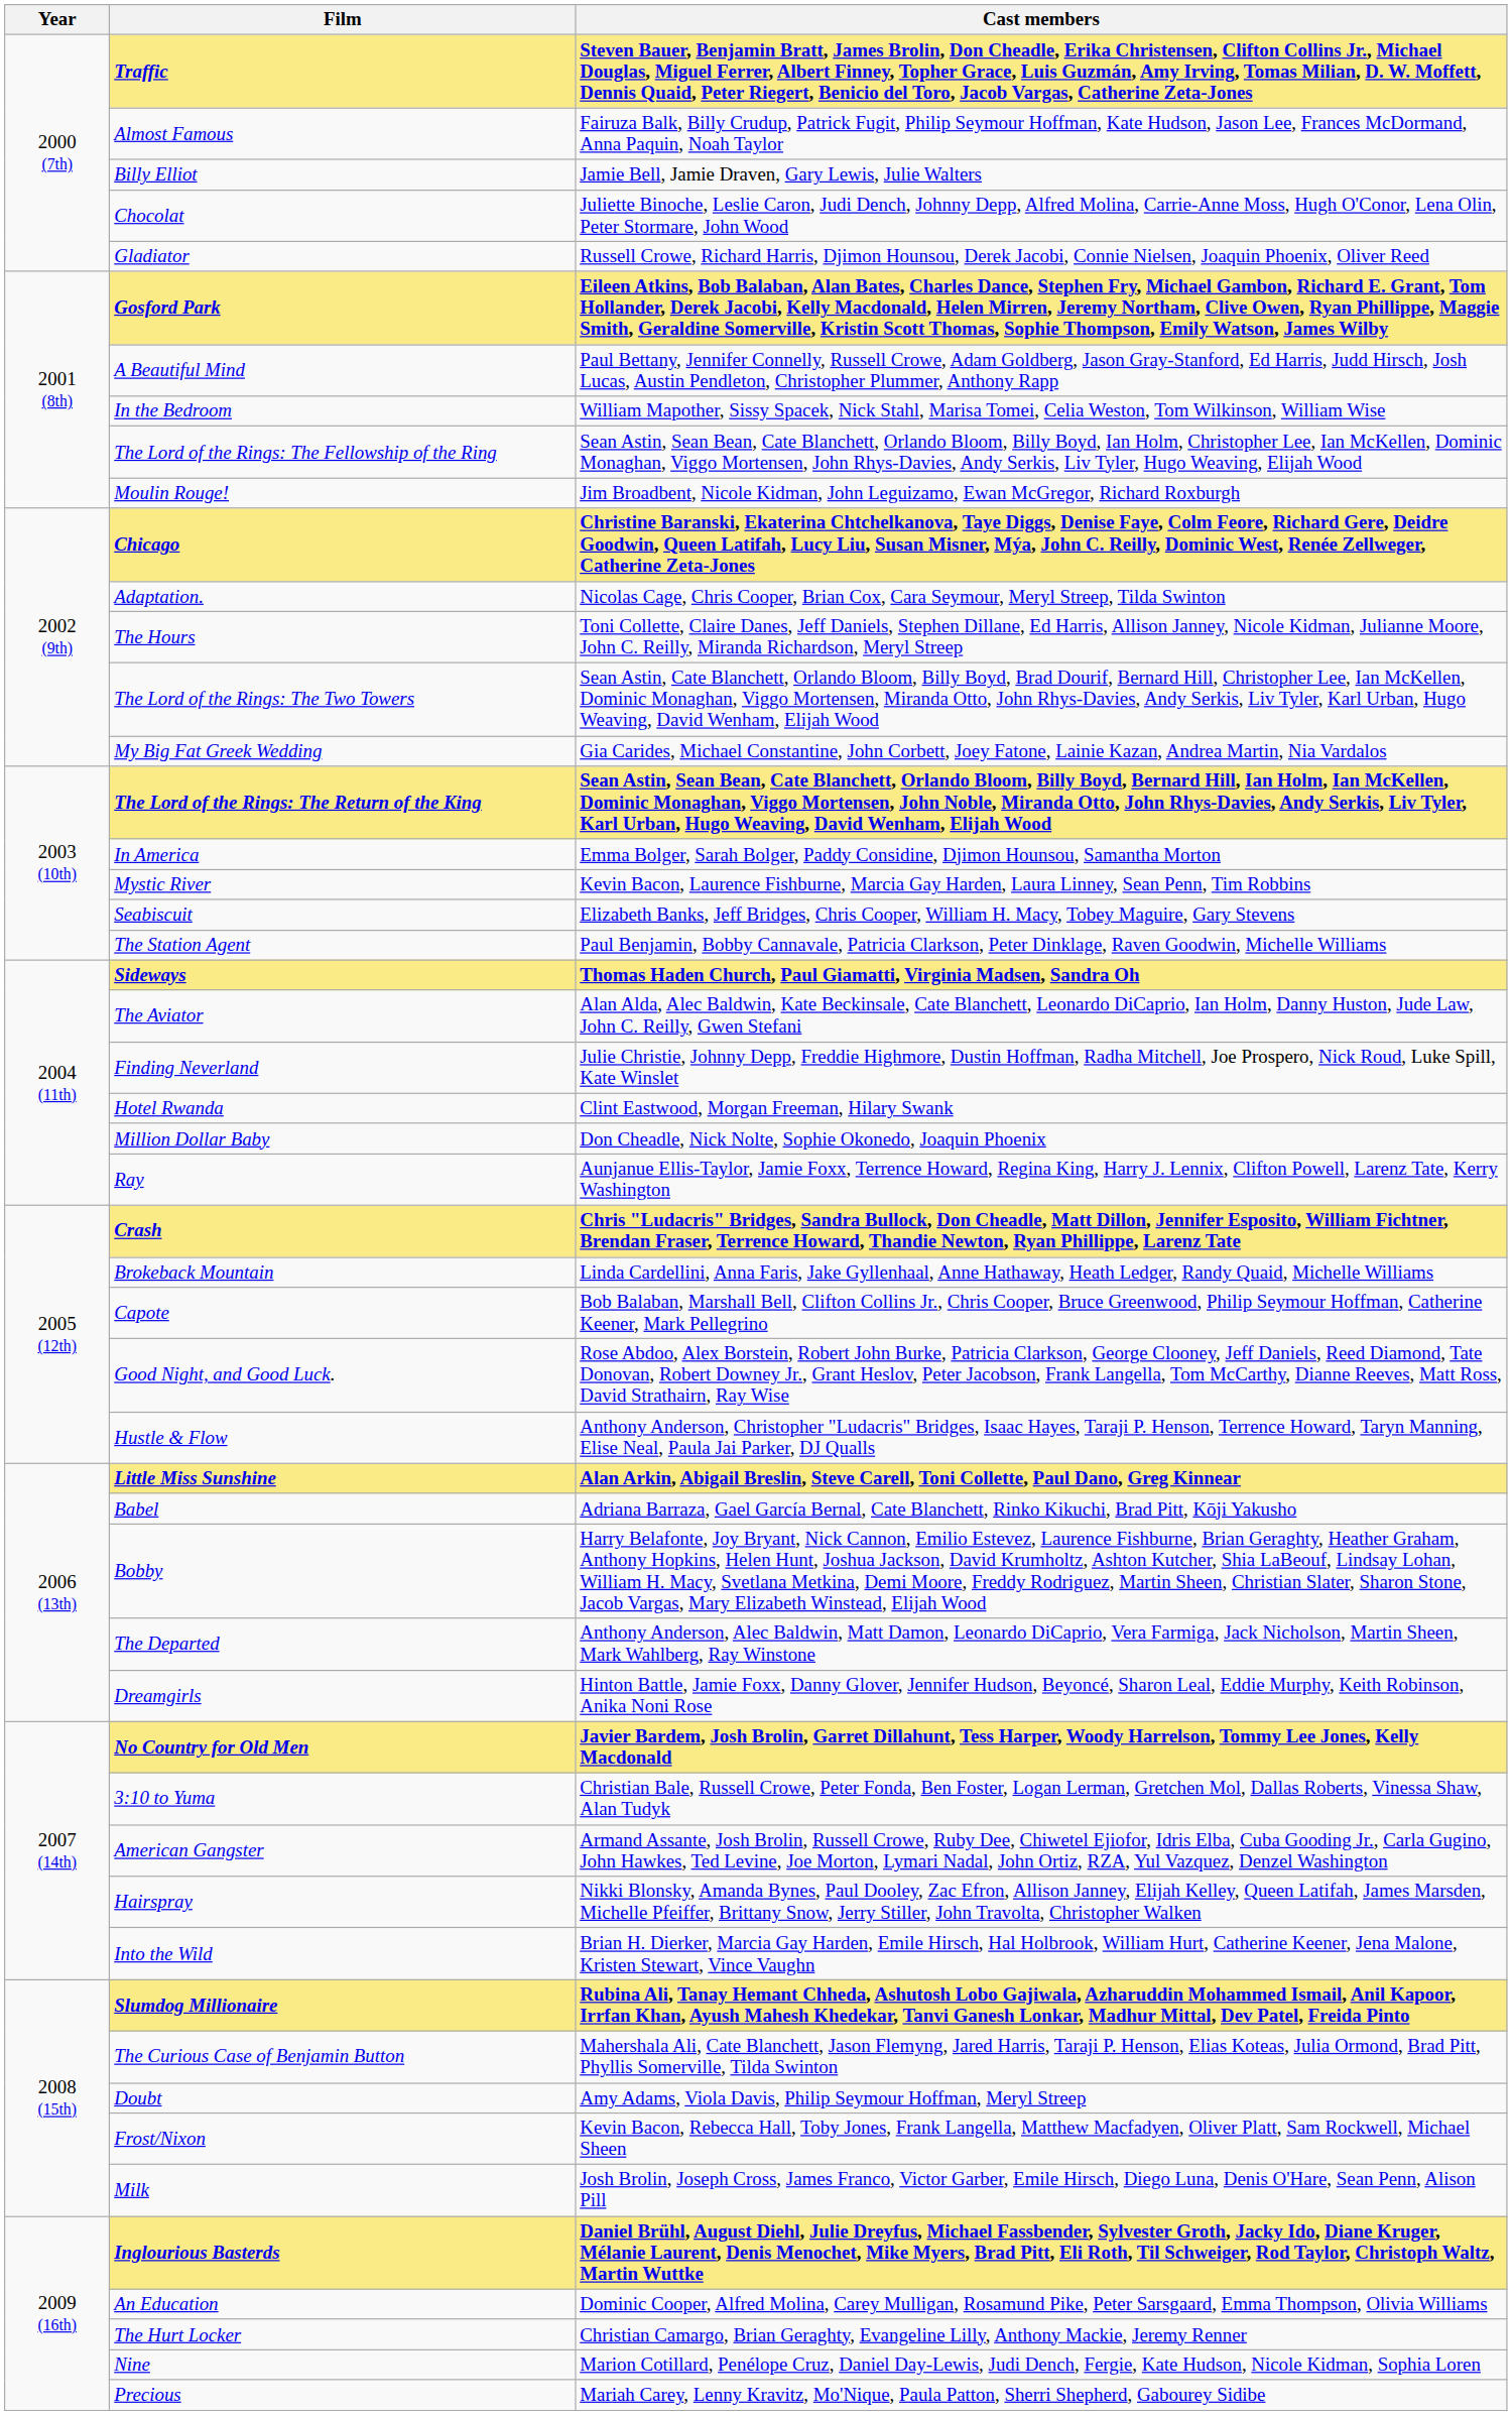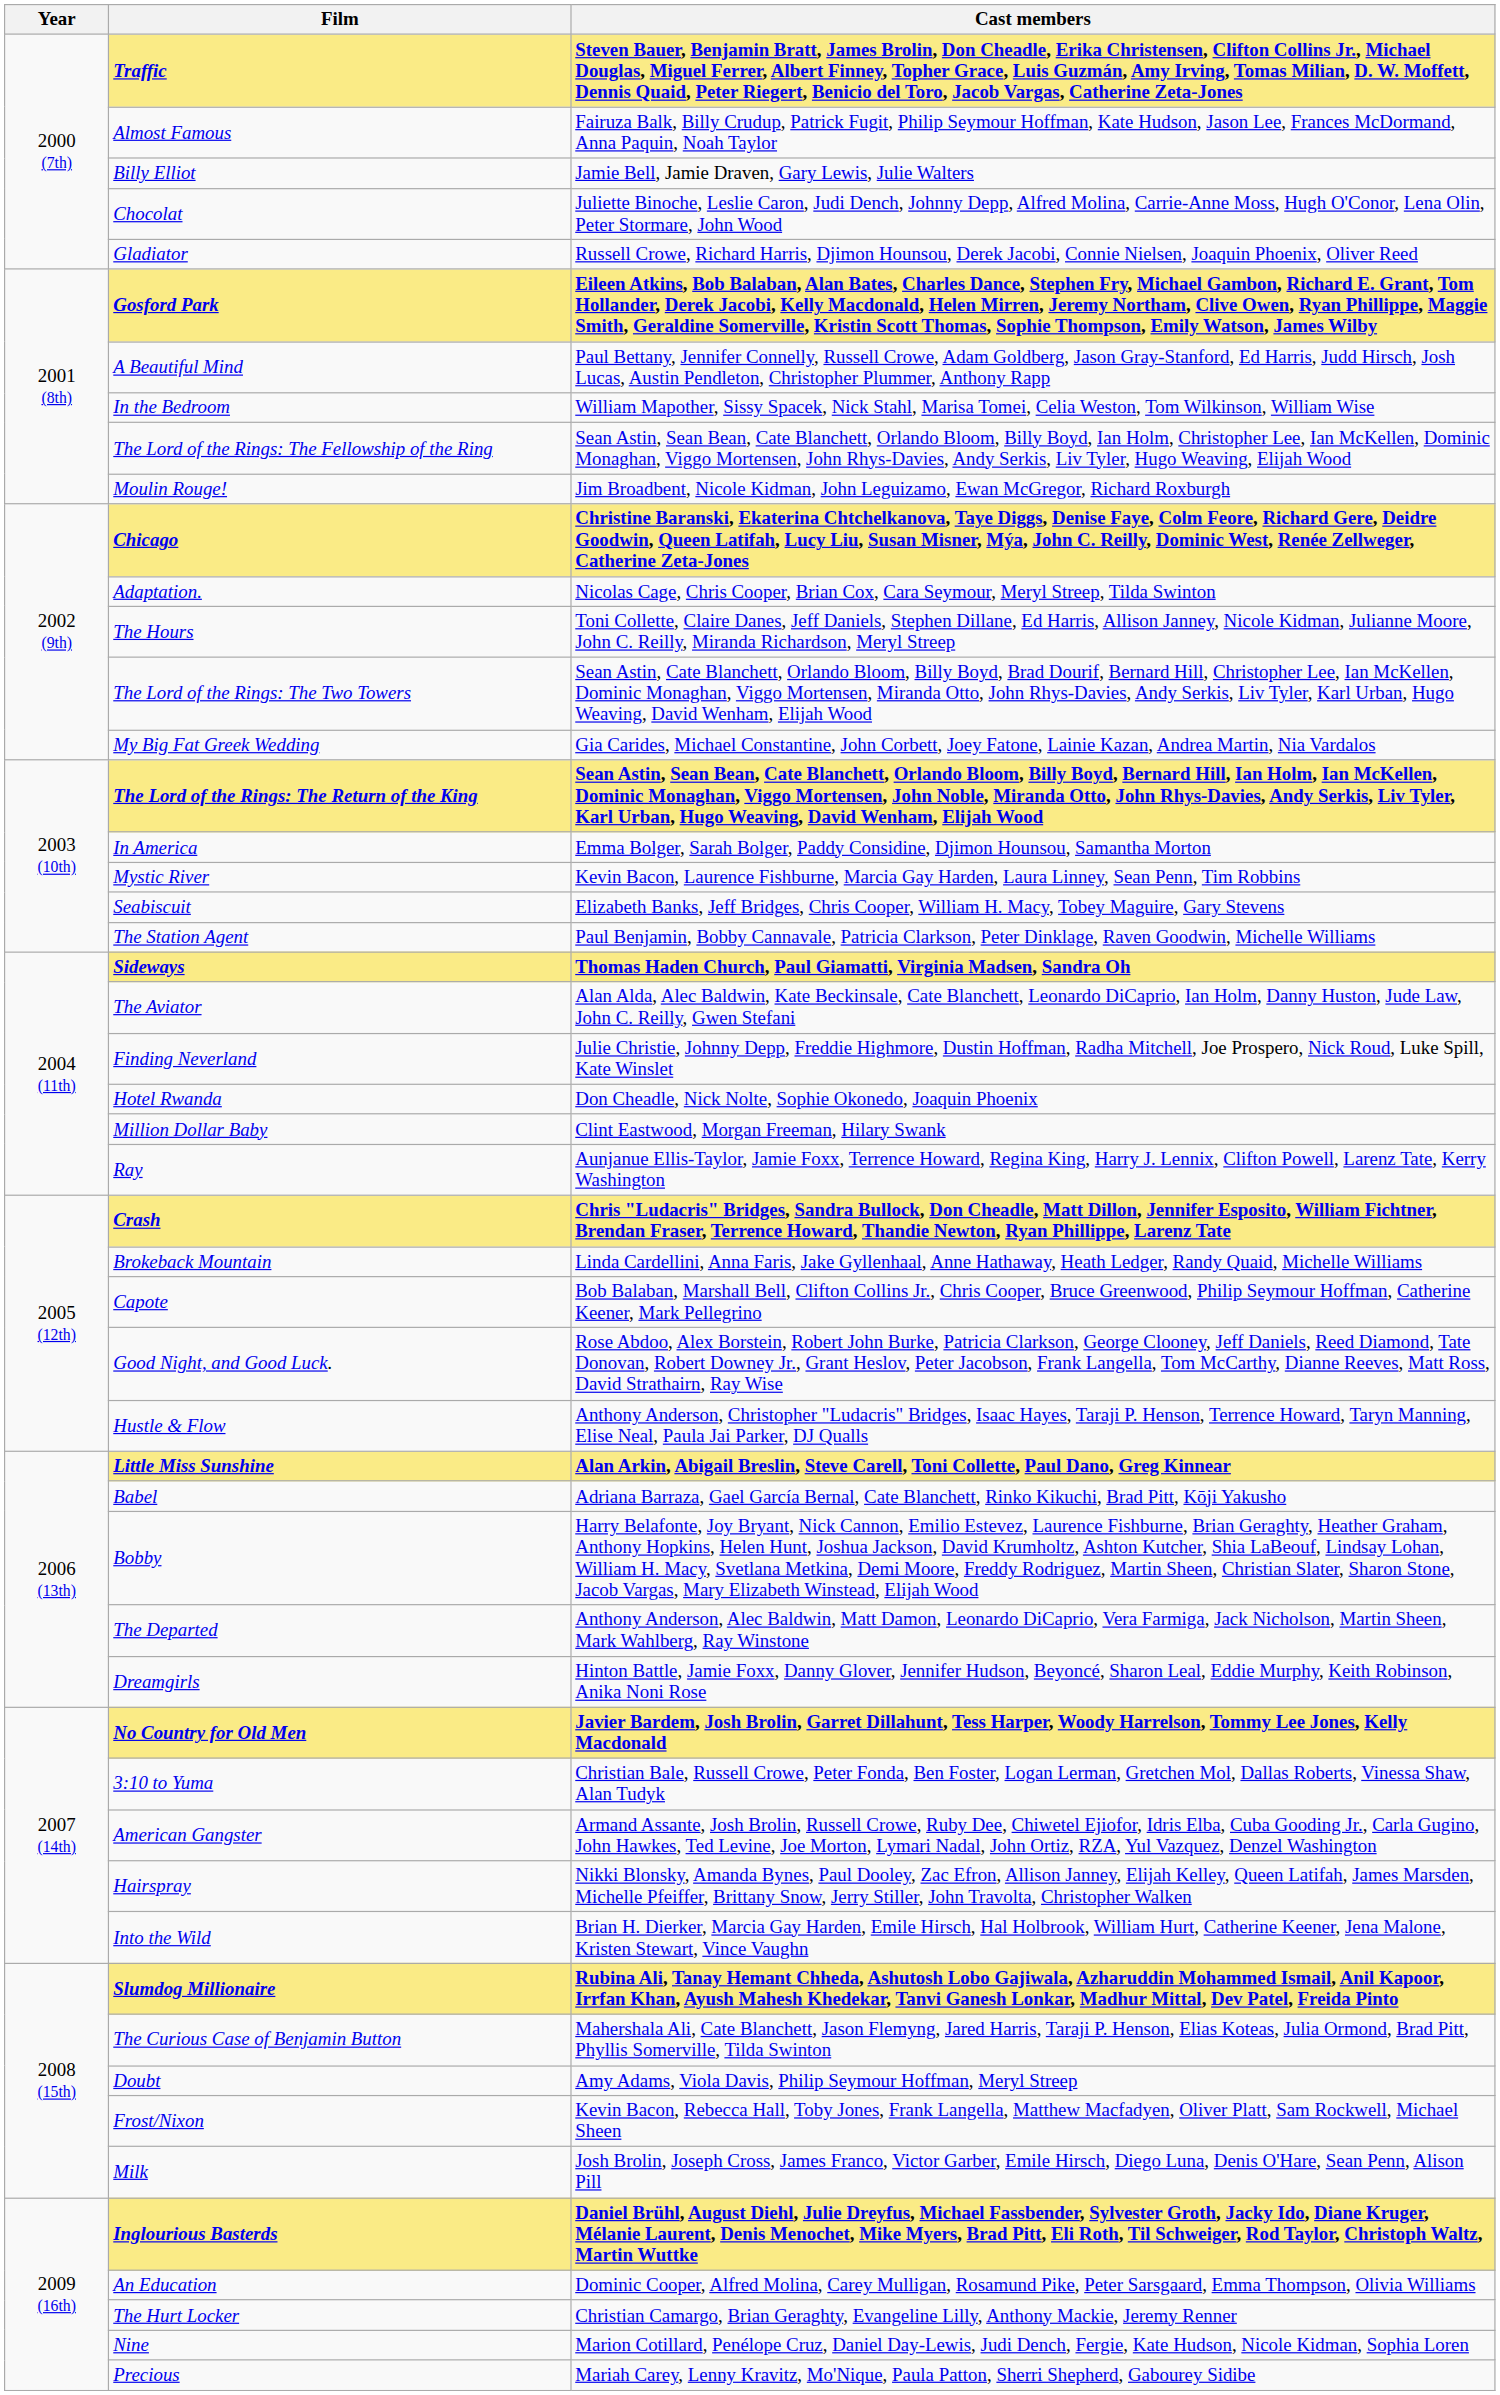Hotel Rwanda | Cast members: Clint Eastwood, Morgan Freeman, Hilary Swank -> Don Cheadle, Nick Nolte, Sophie Okonedo, Joaquin Phoenix
Million Dollar Baby | Cast members: Don Cheadle, Nick Nolte, Sophie Okonedo, Joaquin Phoenix -> Clint Eastwood, Morgan Freeman, Hilary Swank
